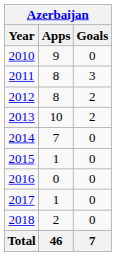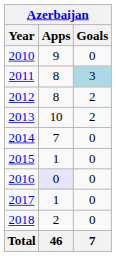2011 | Goals: no background -> lightblue background
2016 | Apps: no background -> lavender background
